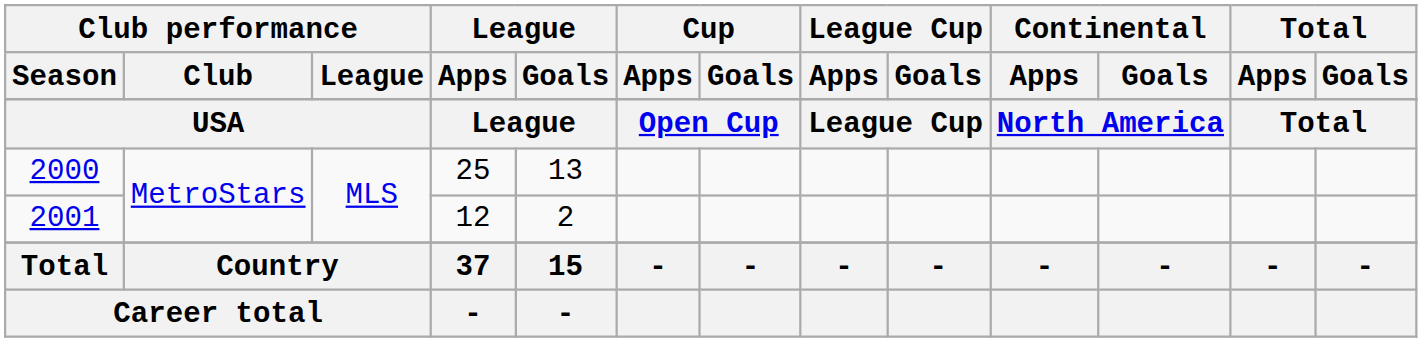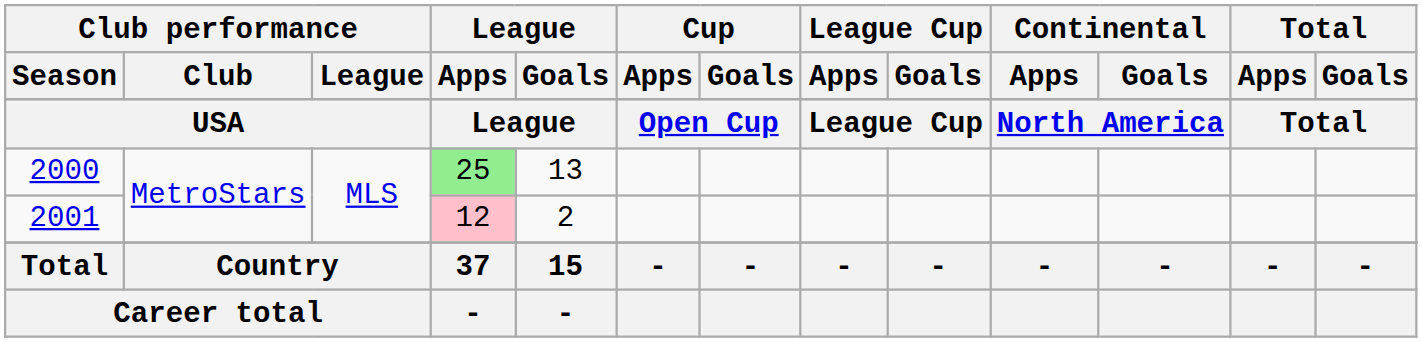2000 | League / Apps: no background -> lightgreen background
2001 | League / Apps: no background -> pink background
